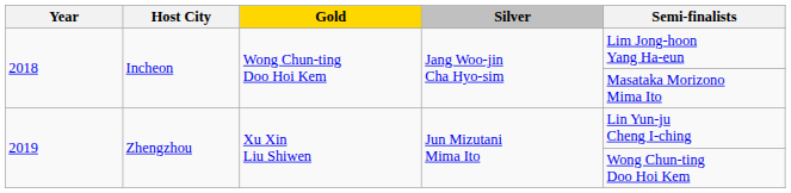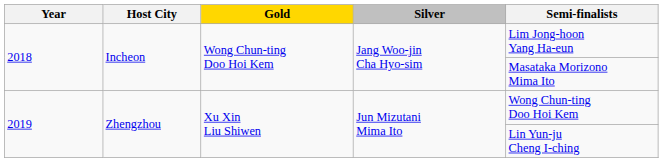row 4 | Semi-finalists: Lin Yun-ju Cheng I-ching -> Wong Chun-ting Doo Hoi Kem
row 5 | Semi-finalists: Wong Chun-ting Doo Hoi Kem -> Lin Yun-ju Cheng I-ching
